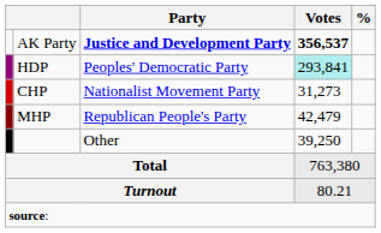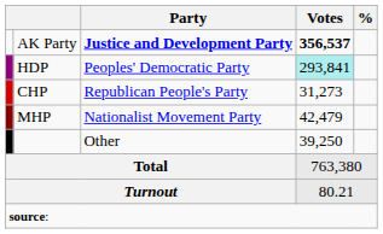CHP | Party: Nationalist Movement Party -> Republican People's Party
MHP | Party: Republican People's Party -> Nationalist Movement Party
